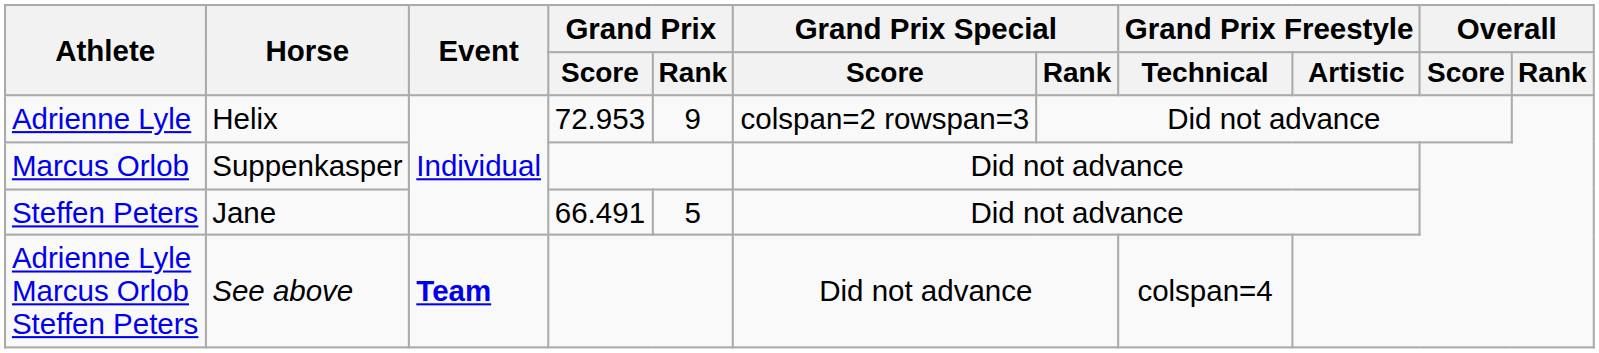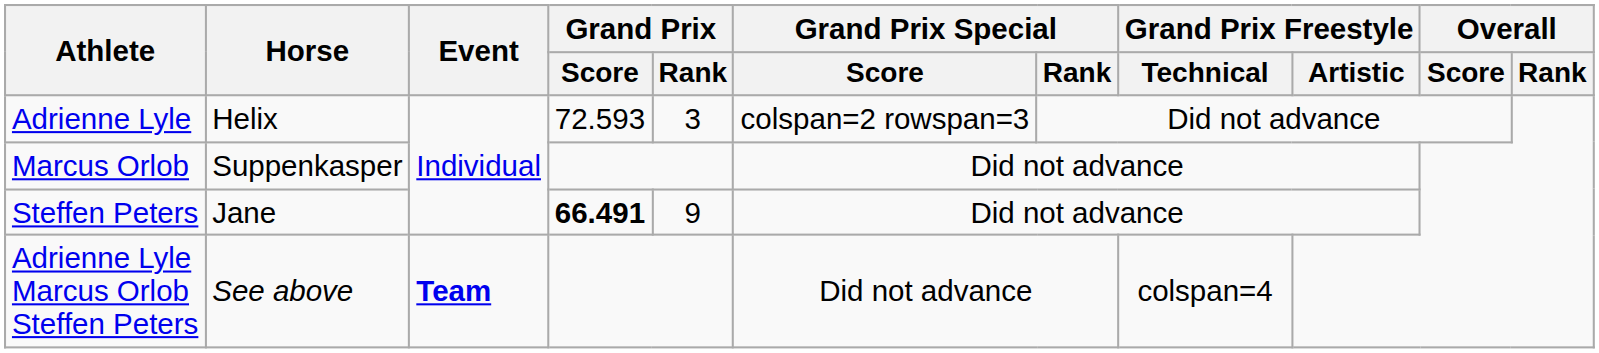Adrienne Lyle | Grand Prix / Score: 72.953 -> 72.593
Adrienne Lyle | Grand Prix / Rank: 9 -> 3
Steffen Peters | Grand Prix / Score: normal -> bold
Steffen Peters | Grand Prix / Rank: 5 -> 9
